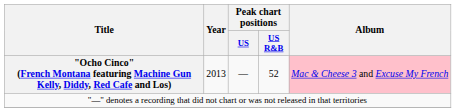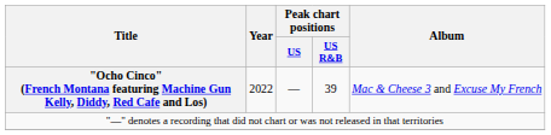row 3 | Year: 2013 -> 2022
row 3 | Peak chart positions / US R&B: 52 -> 39
row 3 | Album: pink background -> no background
